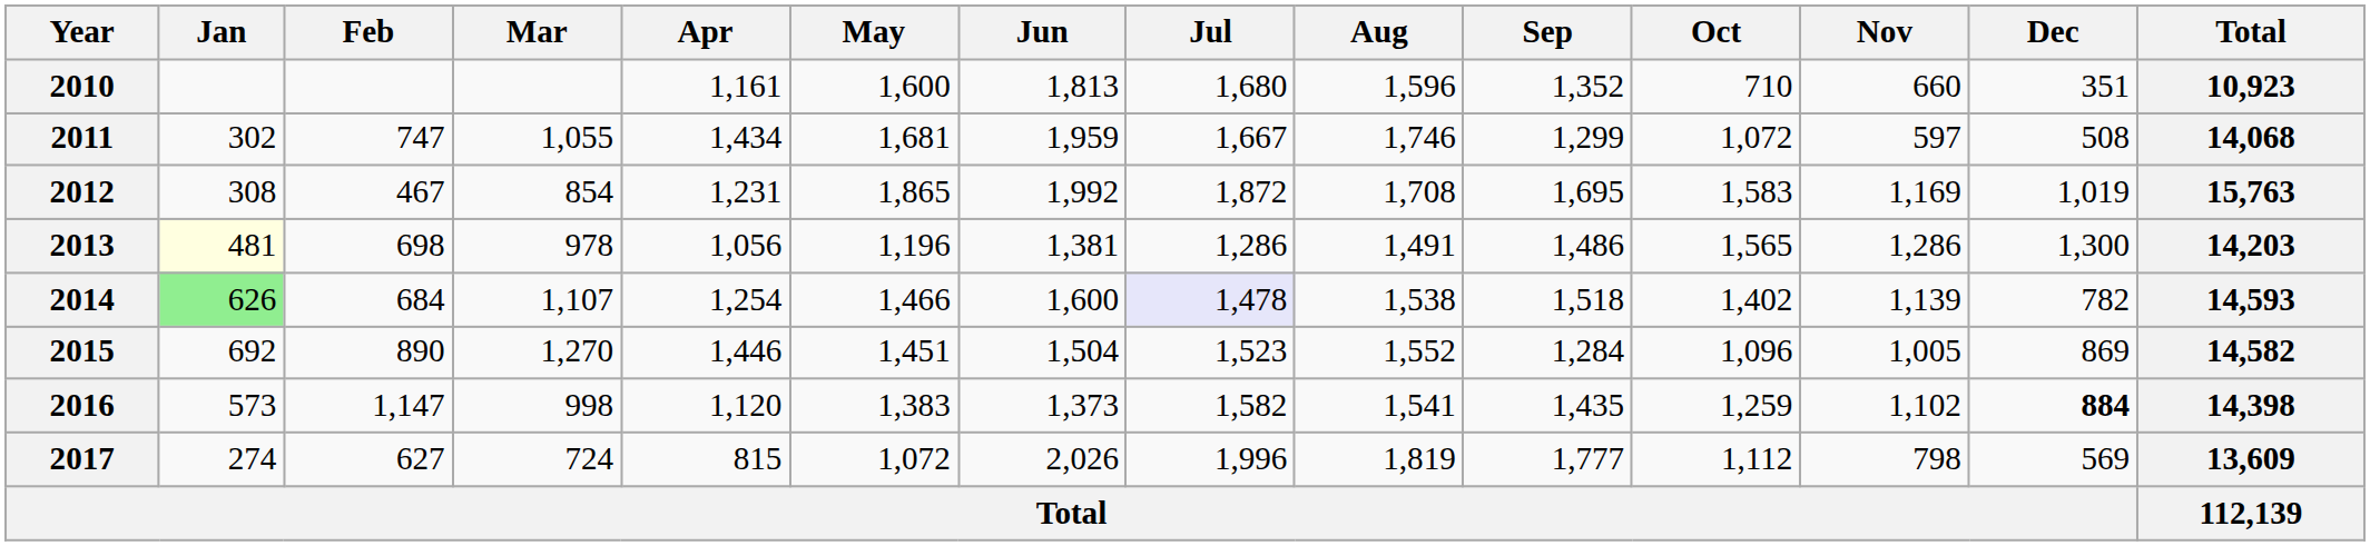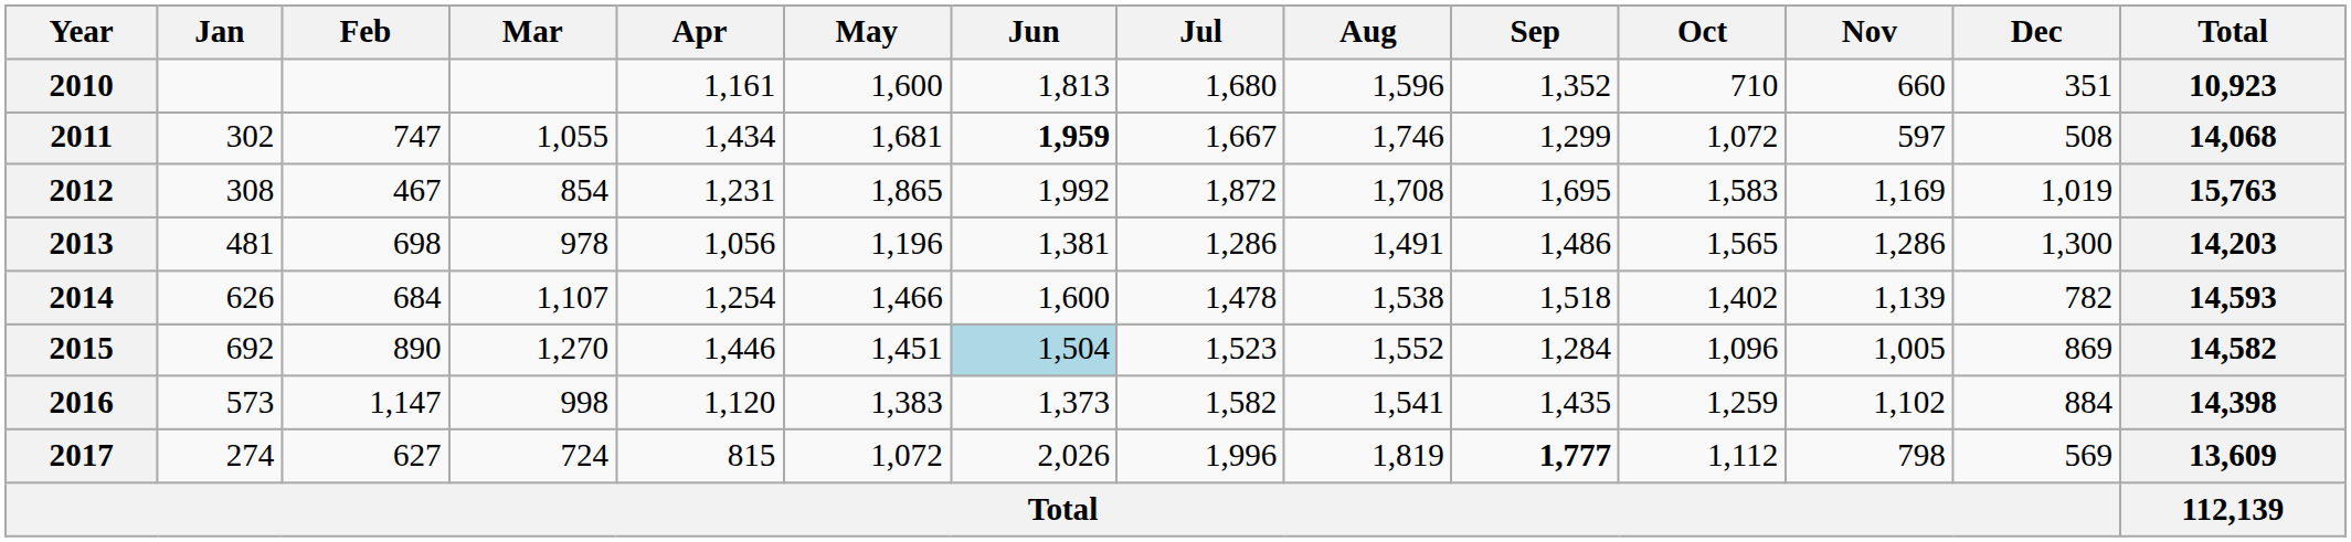2011 | Jun: normal -> bold
2013 | Jan: lightyellow background -> no background
2014 | Jan: lightgreen background -> no background
2014 | Jul: lavender background -> no background
2015 | Jun: no background -> lightblue background
2016 | Dec: bold -> normal
2017 | Sep: normal -> bold
